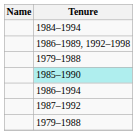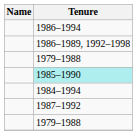row 2 | Tenure: 1984–1994 -> 1986–1994
row 6 | Tenure: 1986–1994 -> 1984–1994
